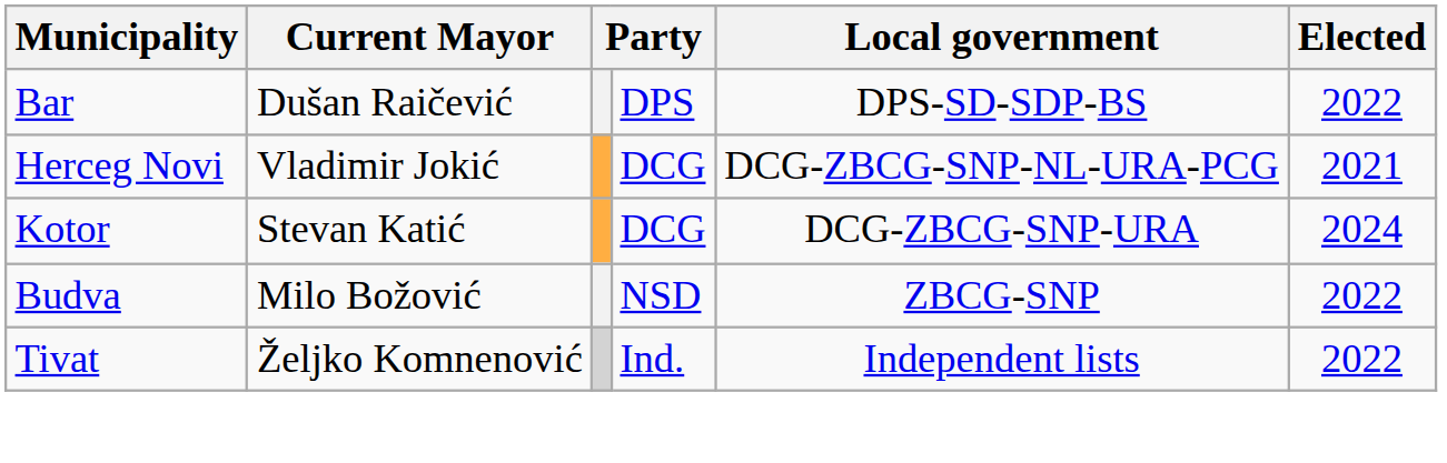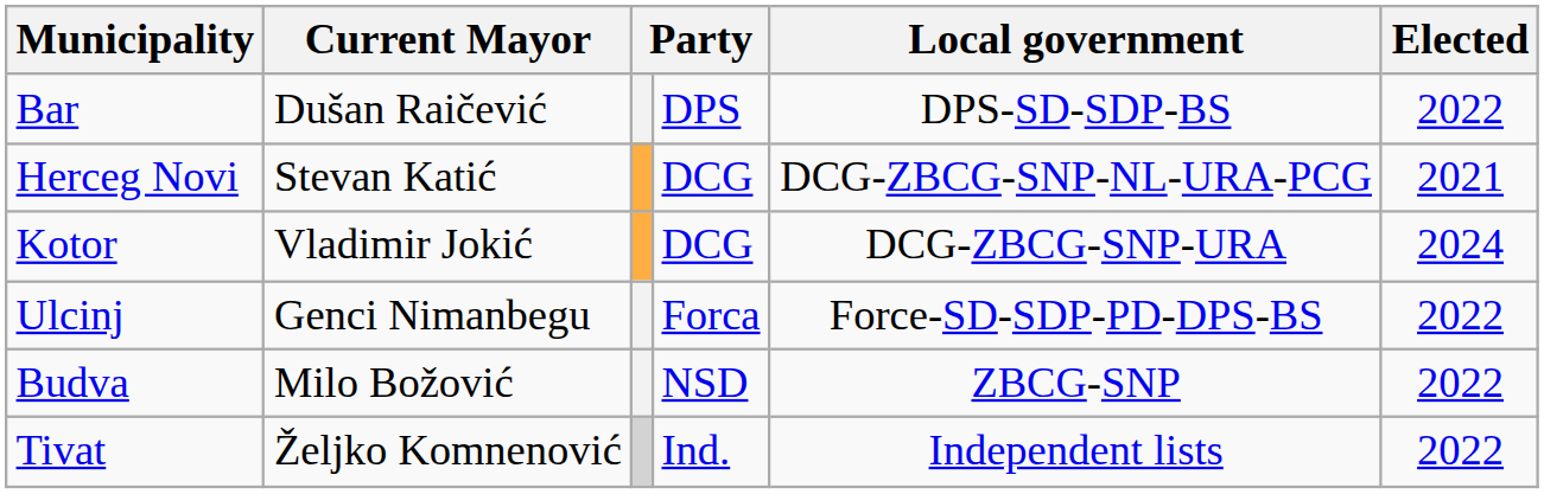Herceg Novi | Current Mayor: Vladimir Jokić -> Stevan Katić
Kotor | Current Mayor: Stevan Katić -> Vladimir Jokić
+ row: Ulcinj | Genci Nimanbegu | Forca | Force-SD-SDP-PD-DPS-BS | 2022
